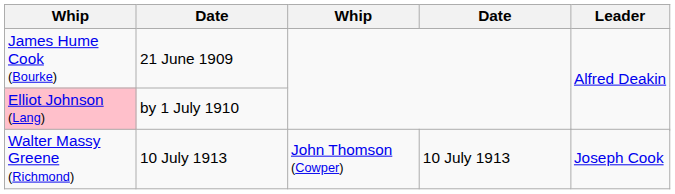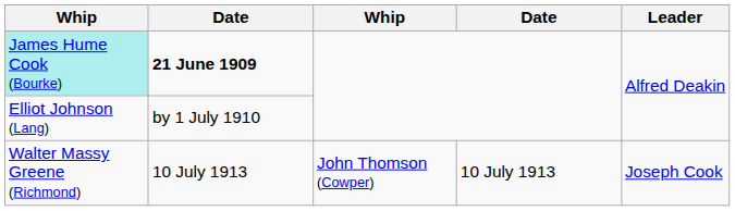James Hume Cook (Bourke) | column 1: no background -> paleturquoise background
James Hume Cook (Bourke) | column 2: normal -> bold
Elliot Johnson (Lang) | column 1: pink background -> no background
